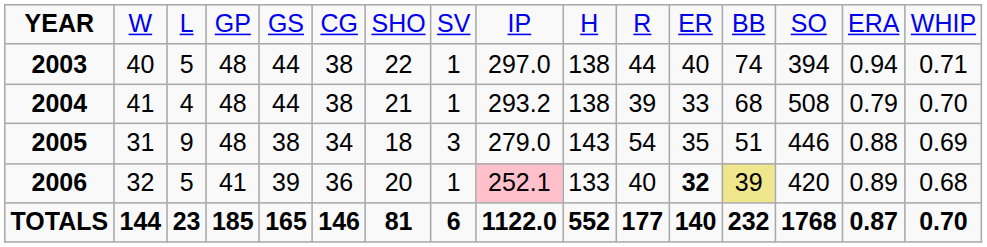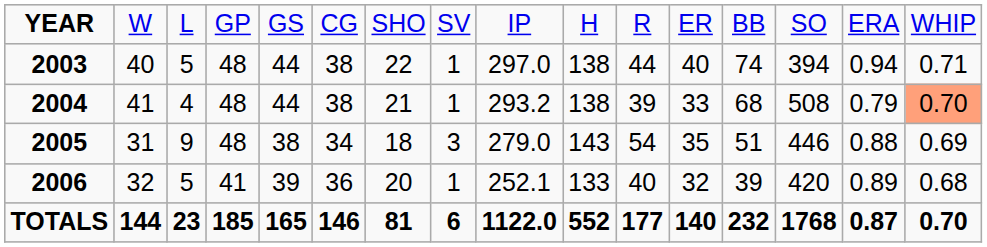2004 | column 16: no background -> lightsalmon background
2006 | column 9: pink background -> no background
2006 | column 12: bold -> normal
2006 | column 13: khaki background -> no background
